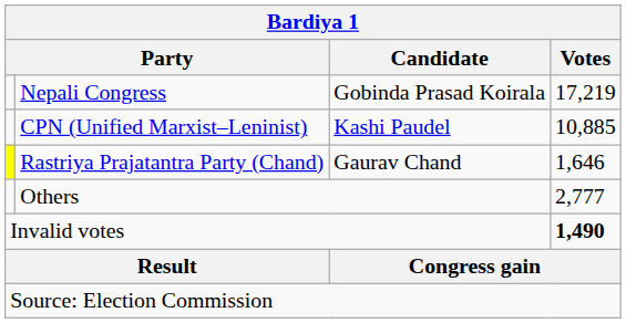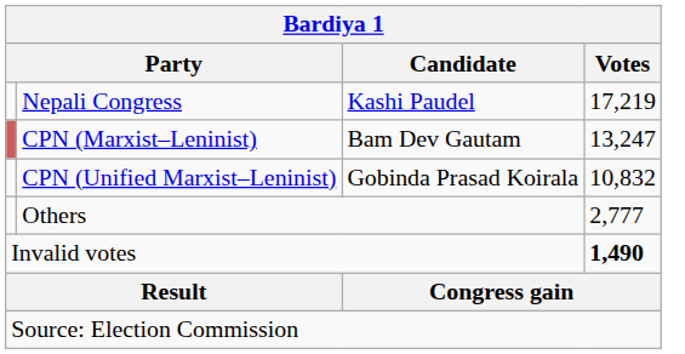Nepali Congress | Candidate: Gobinda Prasad Koirala -> Kashi Paudel
+ row: CPN (Marxist–Leninist) | Bam Dev Gautam | 13,247
CPN (Unified Marxist–Leninist) | Candidate: Kashi Paudel -> Gobinda Prasad Koirala
CPN (Unified Marxist–Leninist) | Votes: 10,885 -> 10,832
- row: Rastriya Prajatantra Party (Chand) | Gaurav Chand | 1,646
